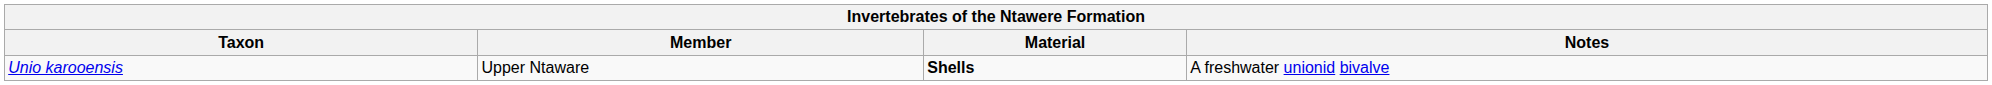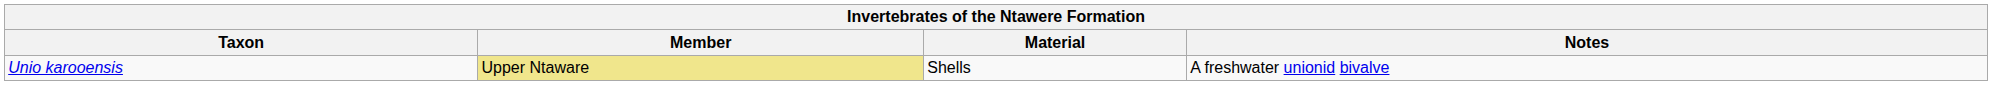Unio karooensis | Member: no background -> khaki background
Unio karooensis | Material: bold -> normal
